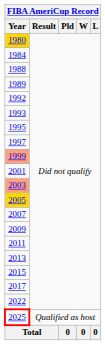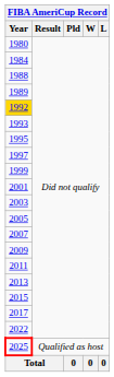1980 | Year: gold background -> no background
1992 | Year: no background -> gold background
1999 | Year: lightsalmon background -> no background
2003 | Year: lightsalmon background -> no background
2005 | Year: gold background -> no background
